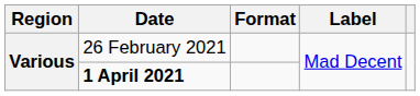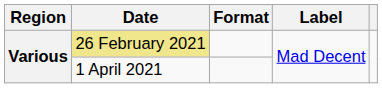26 February 2021 | Date: no background -> khaki background
1 April 2021 | Date: bold -> normal
